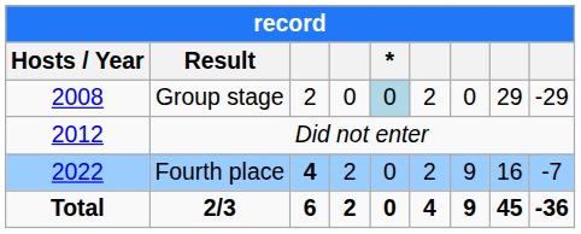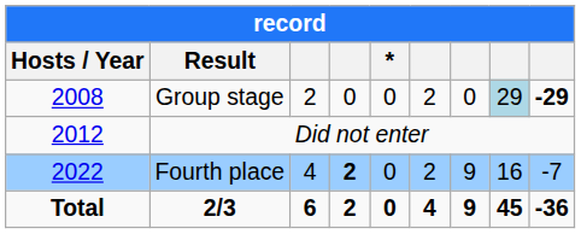Group stage | *: lightblue background -> no background
Group stage | column 8: no background -> lightblue background
Group stage | column 9: normal -> bold
Fourth place | column 3: bold -> normal
Fourth place | column 4: normal -> bold
